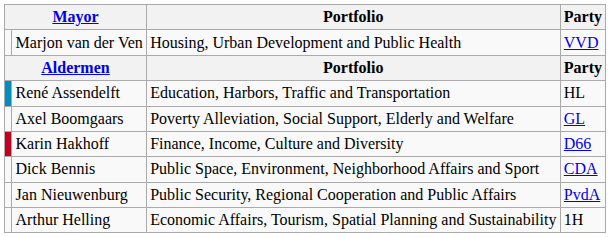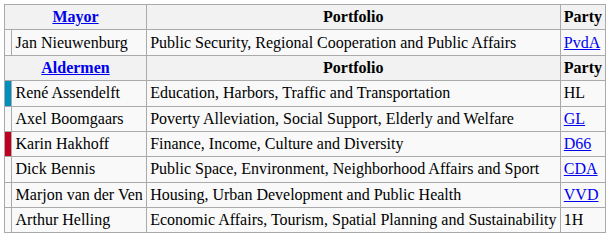rows swapped: Jan Nieuwenburg <-> Marjon van der Ven
